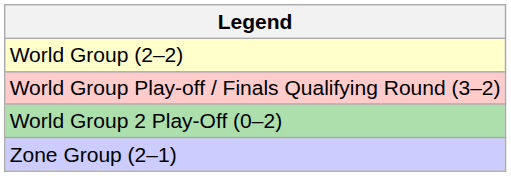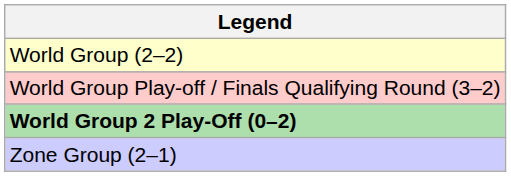row 4 | column 1: normal -> bold
